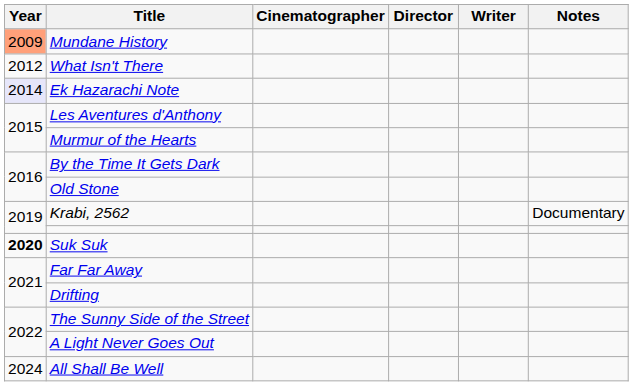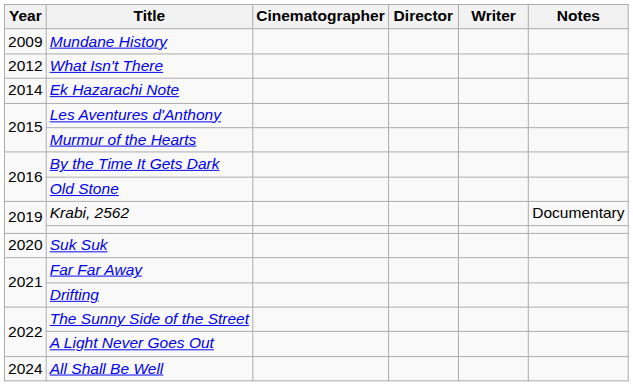Mundane History | Year: lightsalmon background -> no background
Ek Hazarachi Note | Year: lavender background -> no background
Suk Suk | Year: bold -> normal
